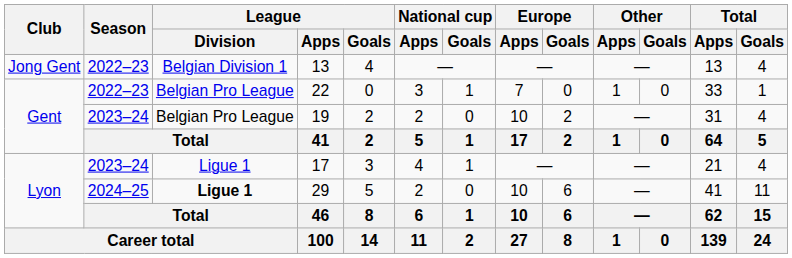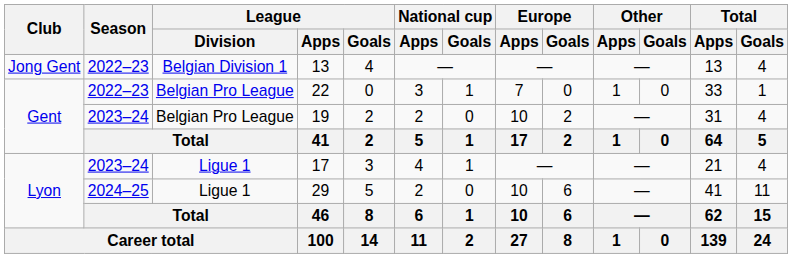29 | League / Division: bold -> normal
